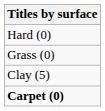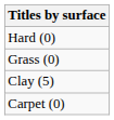row 5 | column 1: bold -> normal
